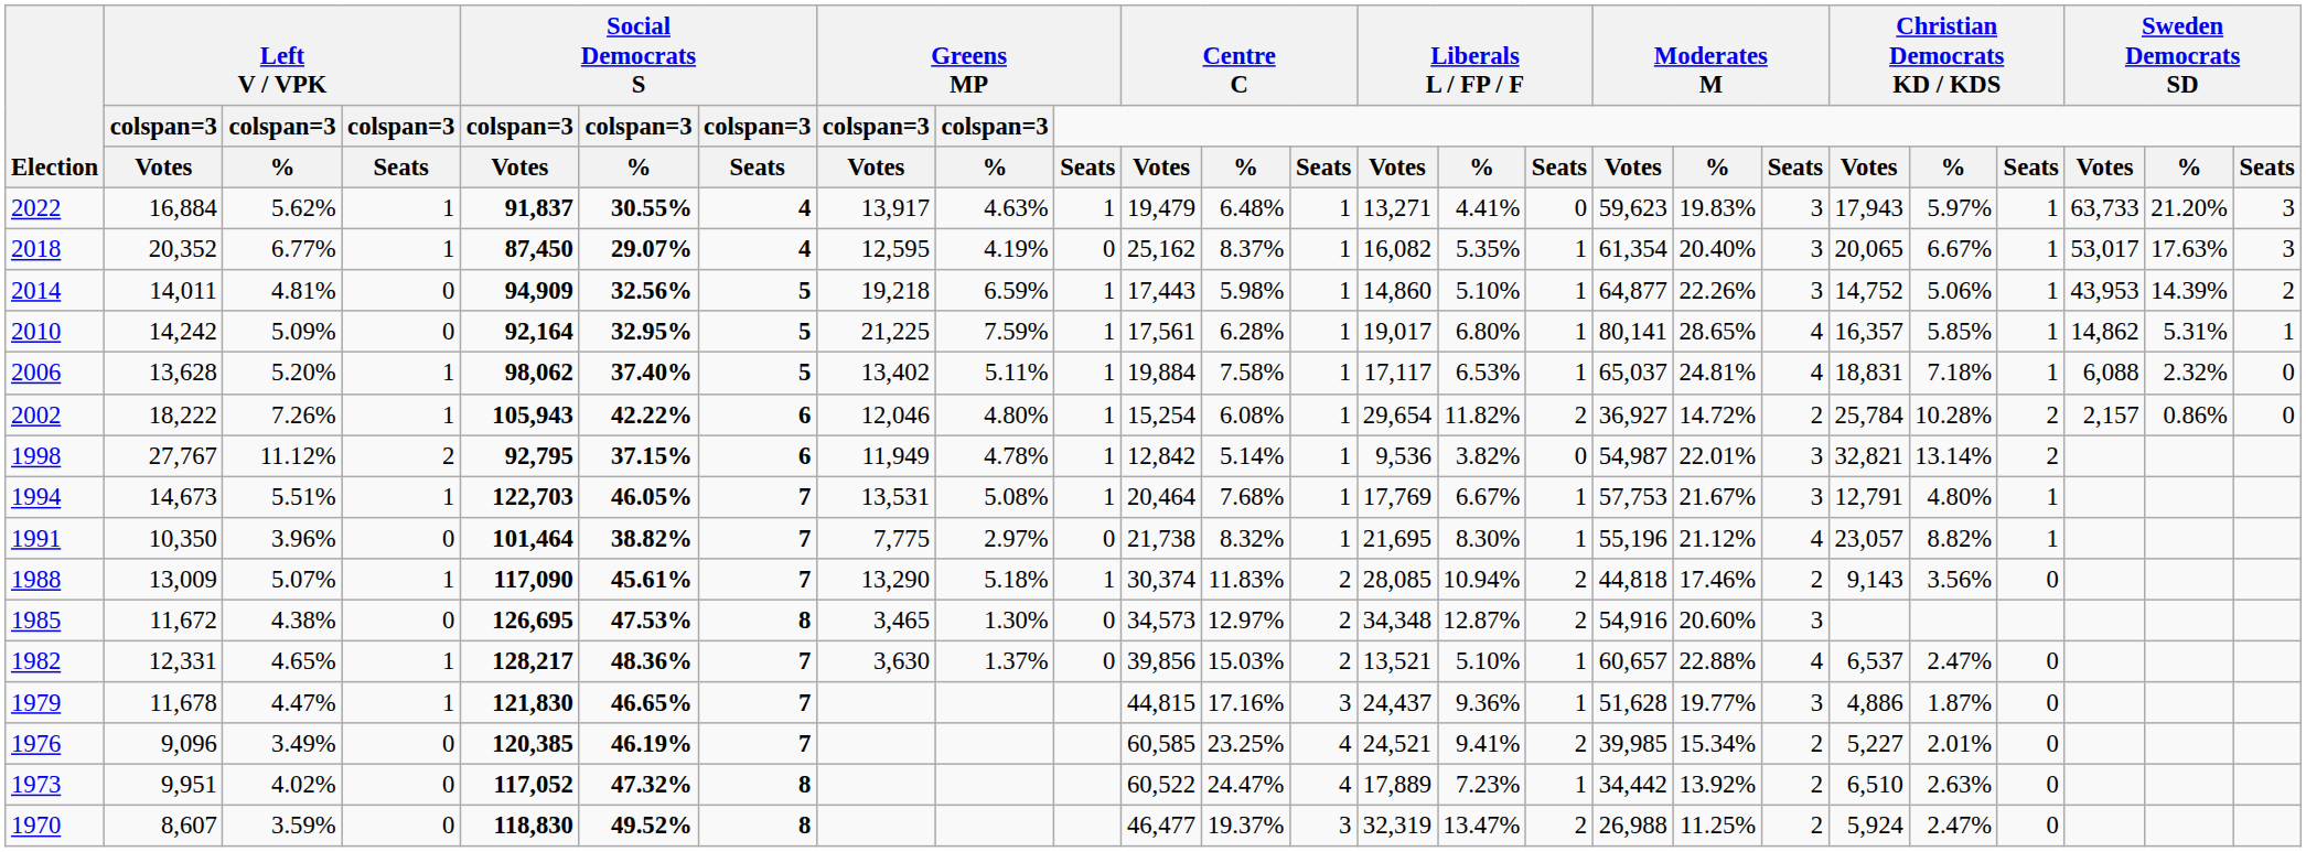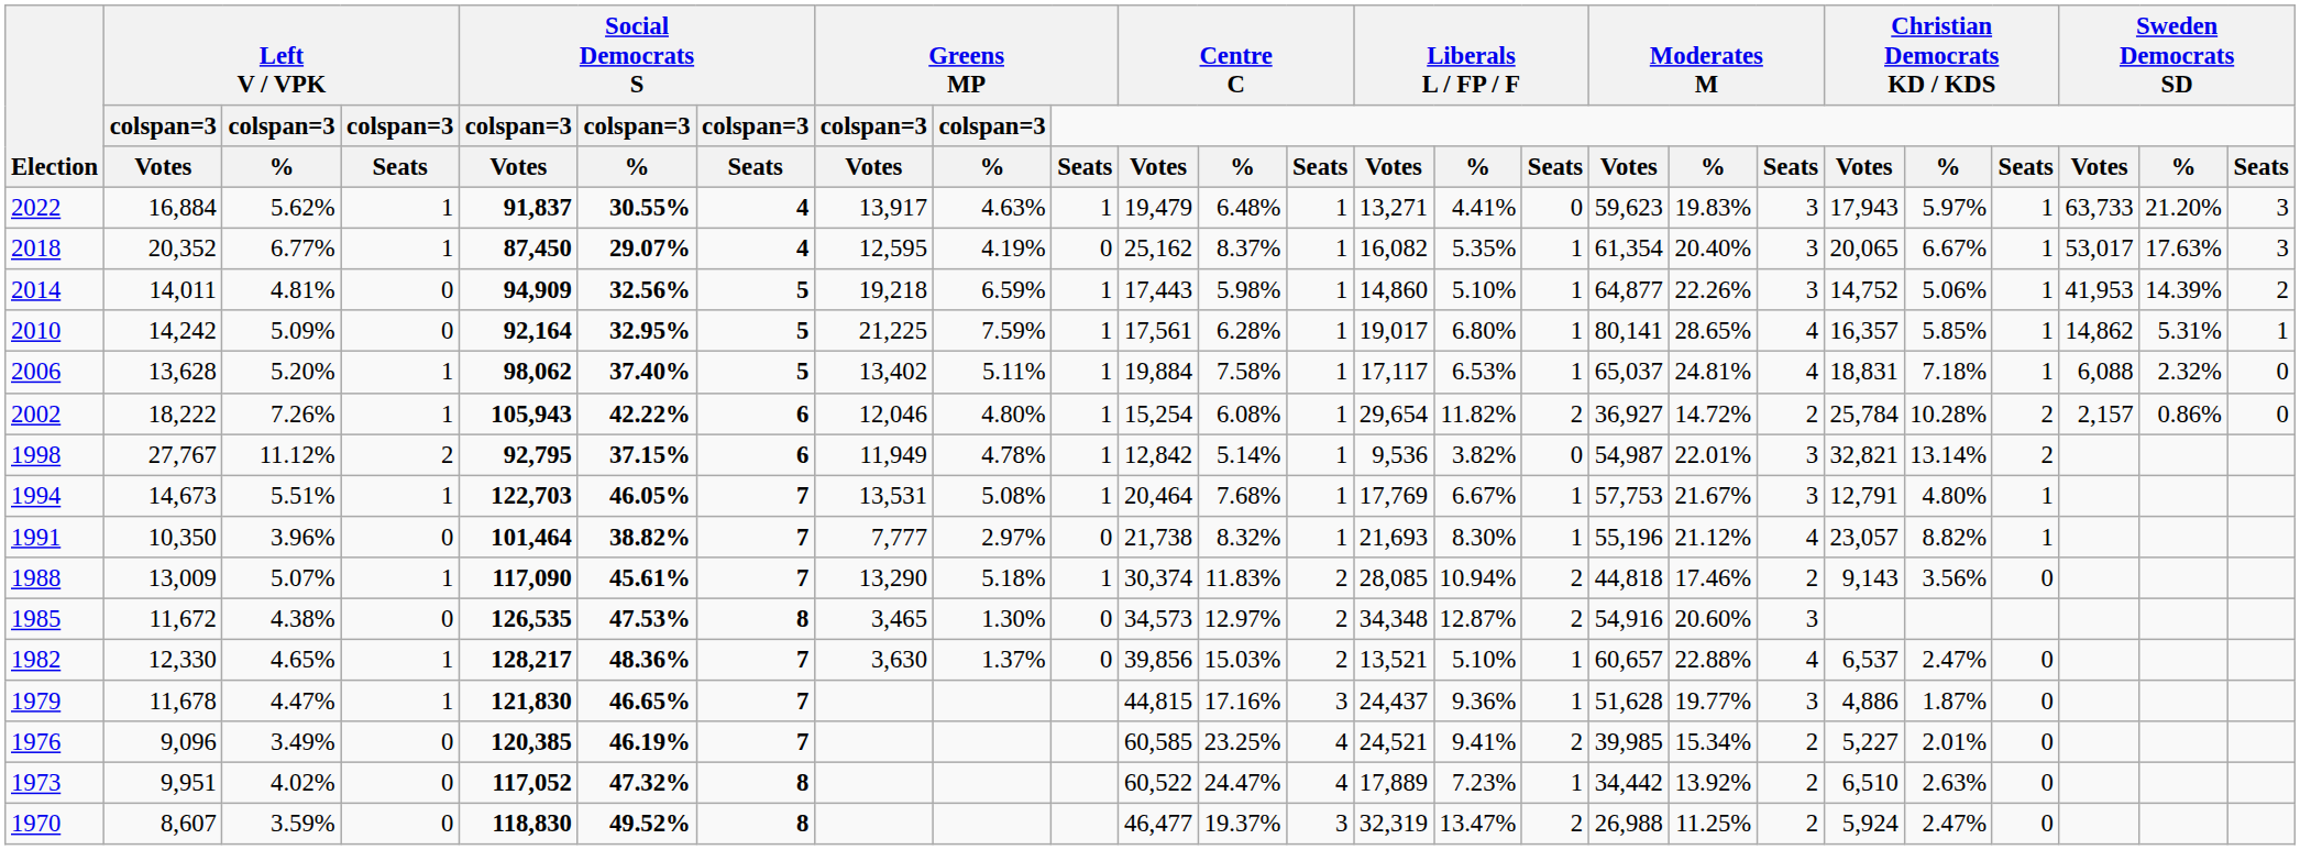2014 | Sweden Democrats SD / Votes: 43,953 -> 41,953
1991 | Greens MP / colspan=3 / Votes: 7,775 -> 7,777
1991 | Liberals L / FP / F / Votes: 21,695 -> 21,693
1985 | Social Democrats S / colspan=3 / Votes: 126,695 -> 126,535
1982 | Left V / VPK / colspan=3 / Votes: 12,331 -> 12,330
